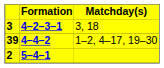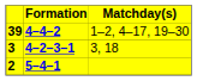rows swapped: 39 <-> 3
